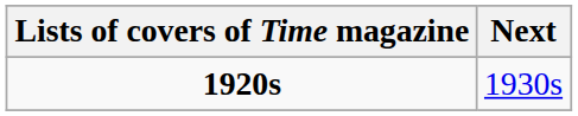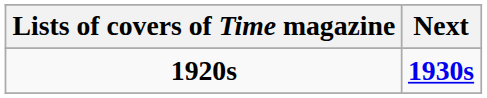1920s | Next: normal -> bold
